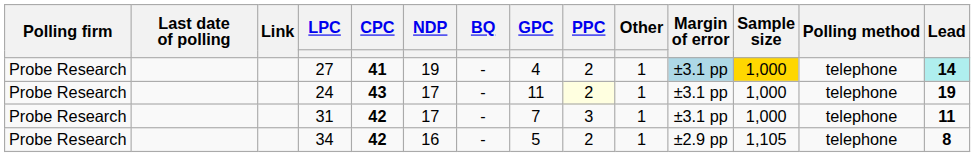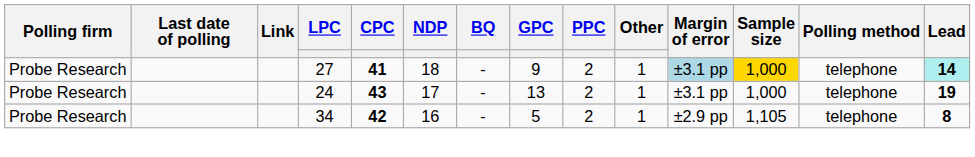27 | NDP: 19 -> 18
27 | GPC: 4 -> 9
24 | GPC: 11 -> 13
24 | PPC: lightyellow background -> no background
- row: Probe Research | 31 | 42 | 17 | - | 7 | 3 | 1 | ±3.1 pp | 1,000 | telephone | 11
